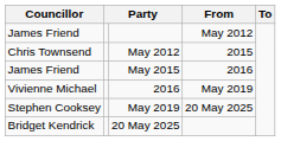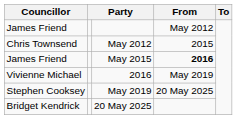May 2015 | From: normal -> bold
